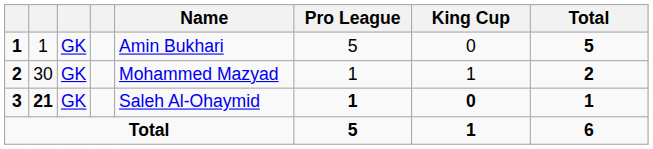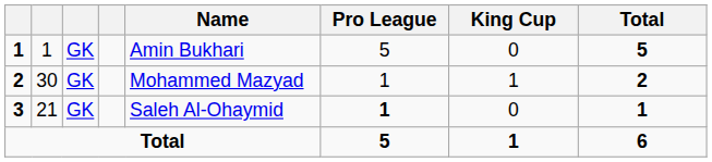3 | column 2: bold -> normal
3 | King Cup: bold -> normal
